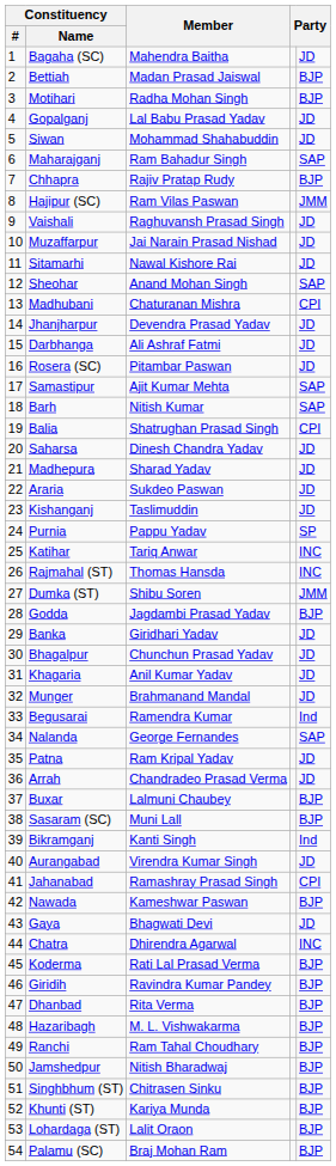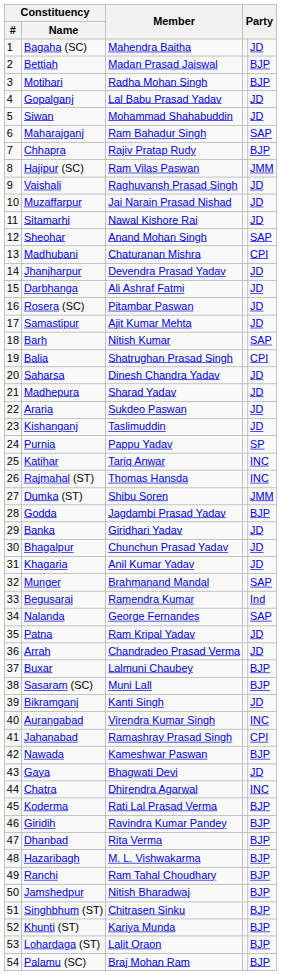Samastipur | column 5: SAP -> JD
Munger | column 5: JD -> SAP
Bikramganj | column 5: Ind -> JD
Aurangabad | column 5: JD -> INC
